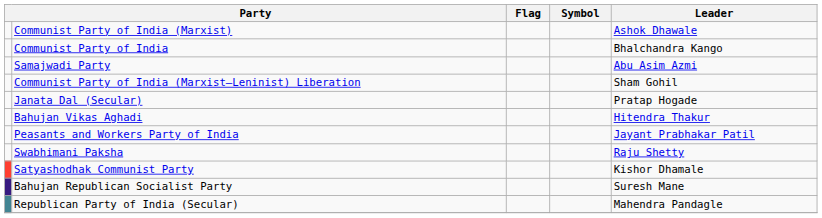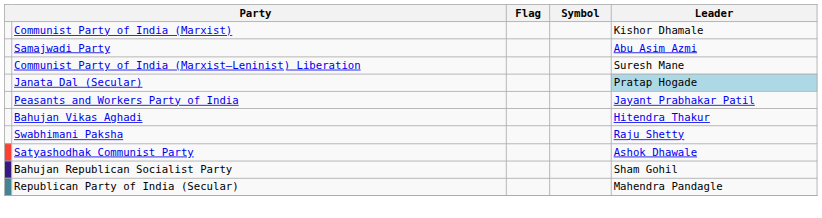Communist Party of India (Marxist) | Leader: Ashok Dhawale -> Kishor Dhamale
- row: Communist Party of India | Bhalchandra Kango
Communist Party of India (Marxist–Leninist) Liberation | Leader: Sham Gohil -> Suresh Mane
Janata Dal (Secular) | Leader: no background -> lightblue background
rows swapped: Bahujan Vikas Aghadi <-> Peasants and Workers Party of India
Satyashodhak Communist Party | Leader: Kishor Dhamale -> Ashok Dhawale
Bahujan Republican Socialist Party | Leader: Suresh Mane -> Sham Gohil
